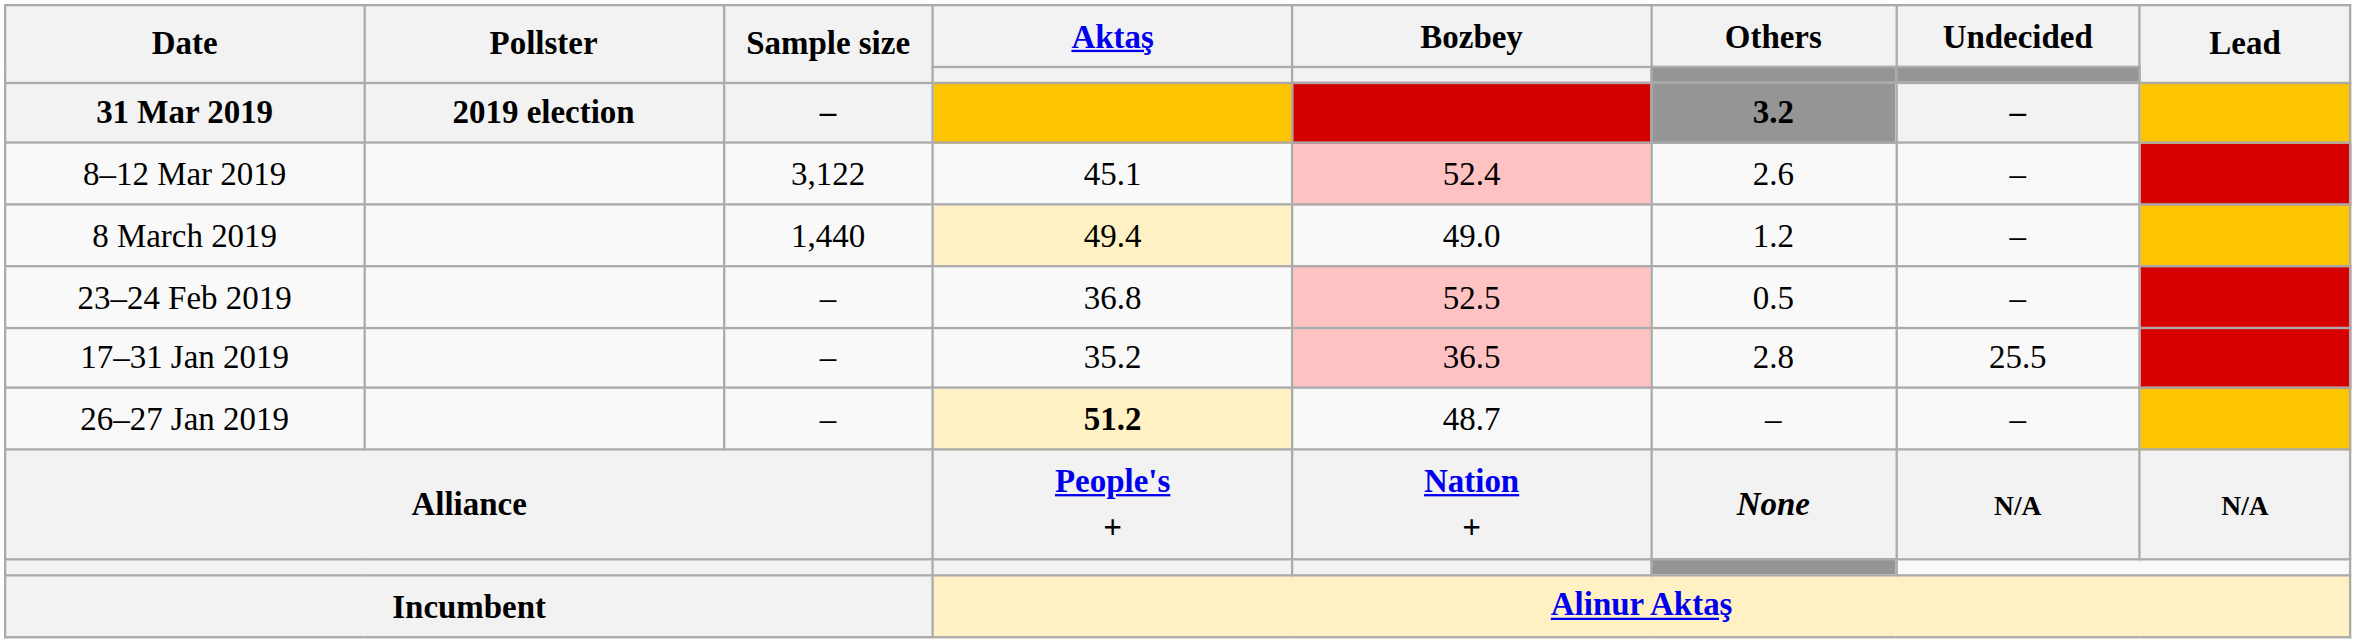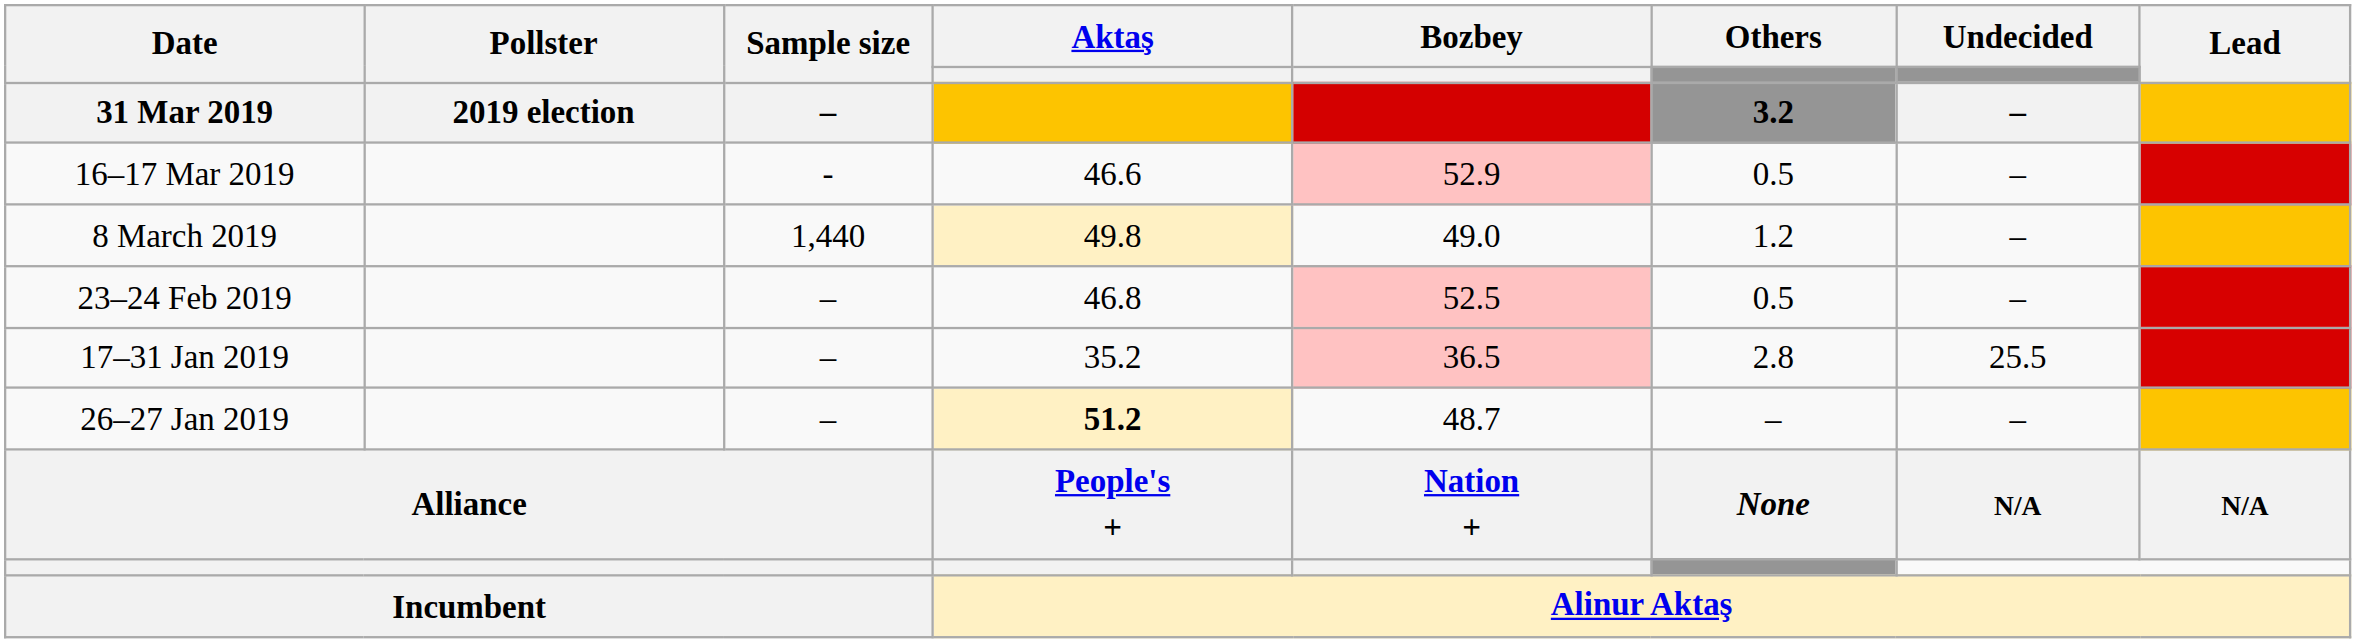+ row: 16–17 Mar 2019 | - | 46.6 | 52.9 | 0.5 | –
- row: 8–12 Mar 2019 | 3,122 | 45.1 | 52.4 | 2.6 | –
8 March 2019 | Aktaş: 49.4 -> 49.8
23–24 Feb 2019 | Aktaş: 36.8 -> 46.8
